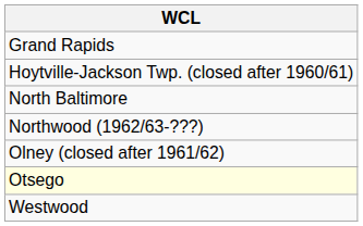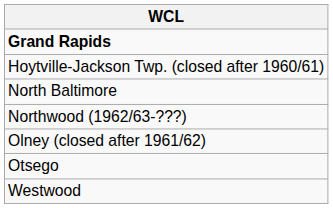row 2 | column 1: normal -> bold
row 7 | column 1: lightyellow background -> no background
